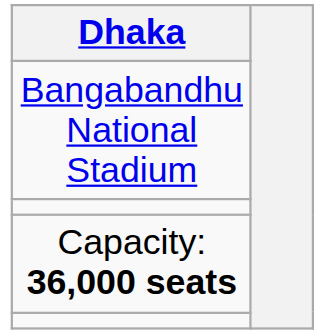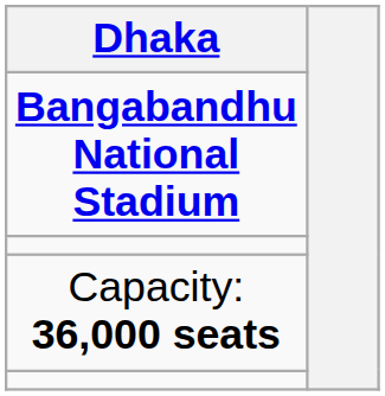row 2 | Dhaka: normal -> bold
